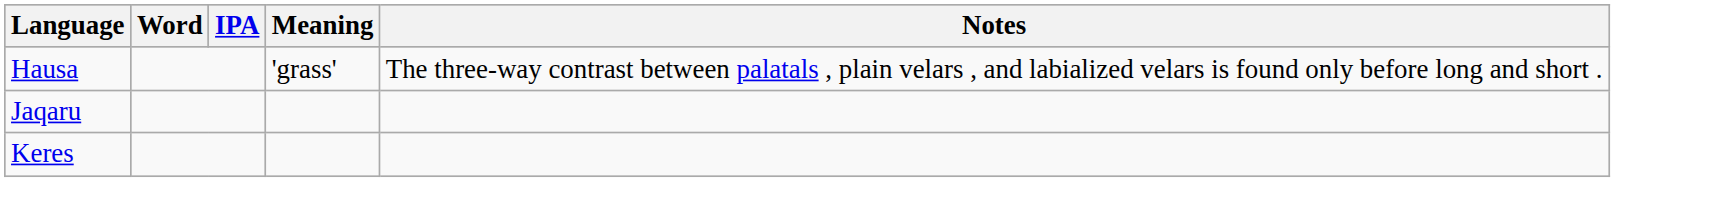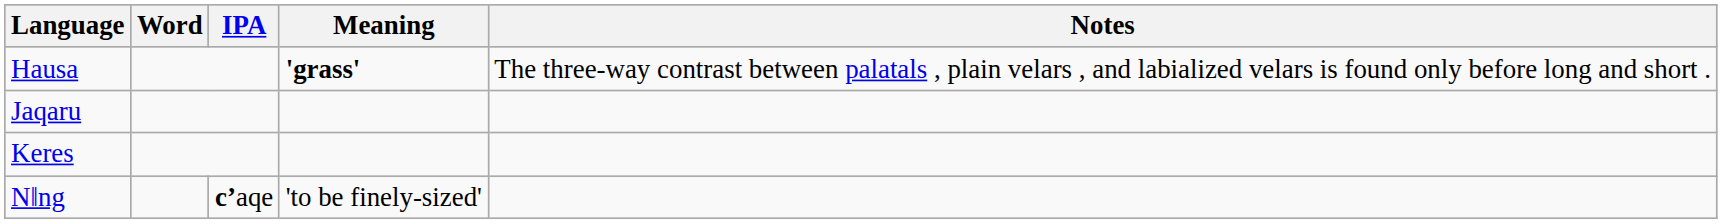Hausa | Meaning: normal -> bold
+ row: Nǁng | cʼaqe | 'to be finely-sized'
